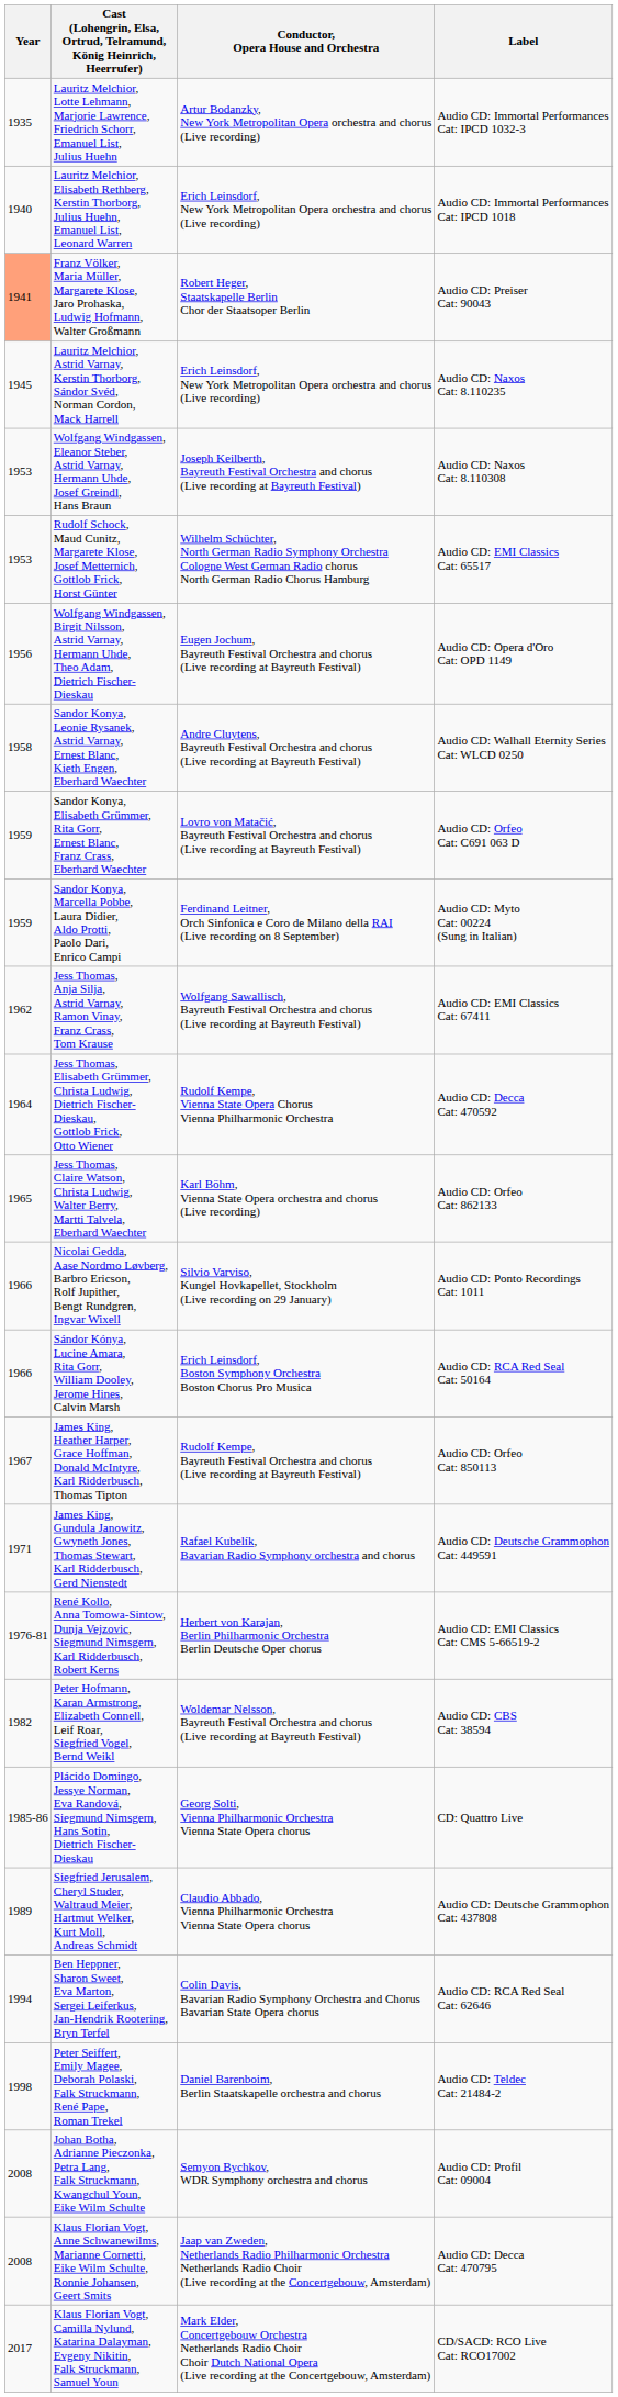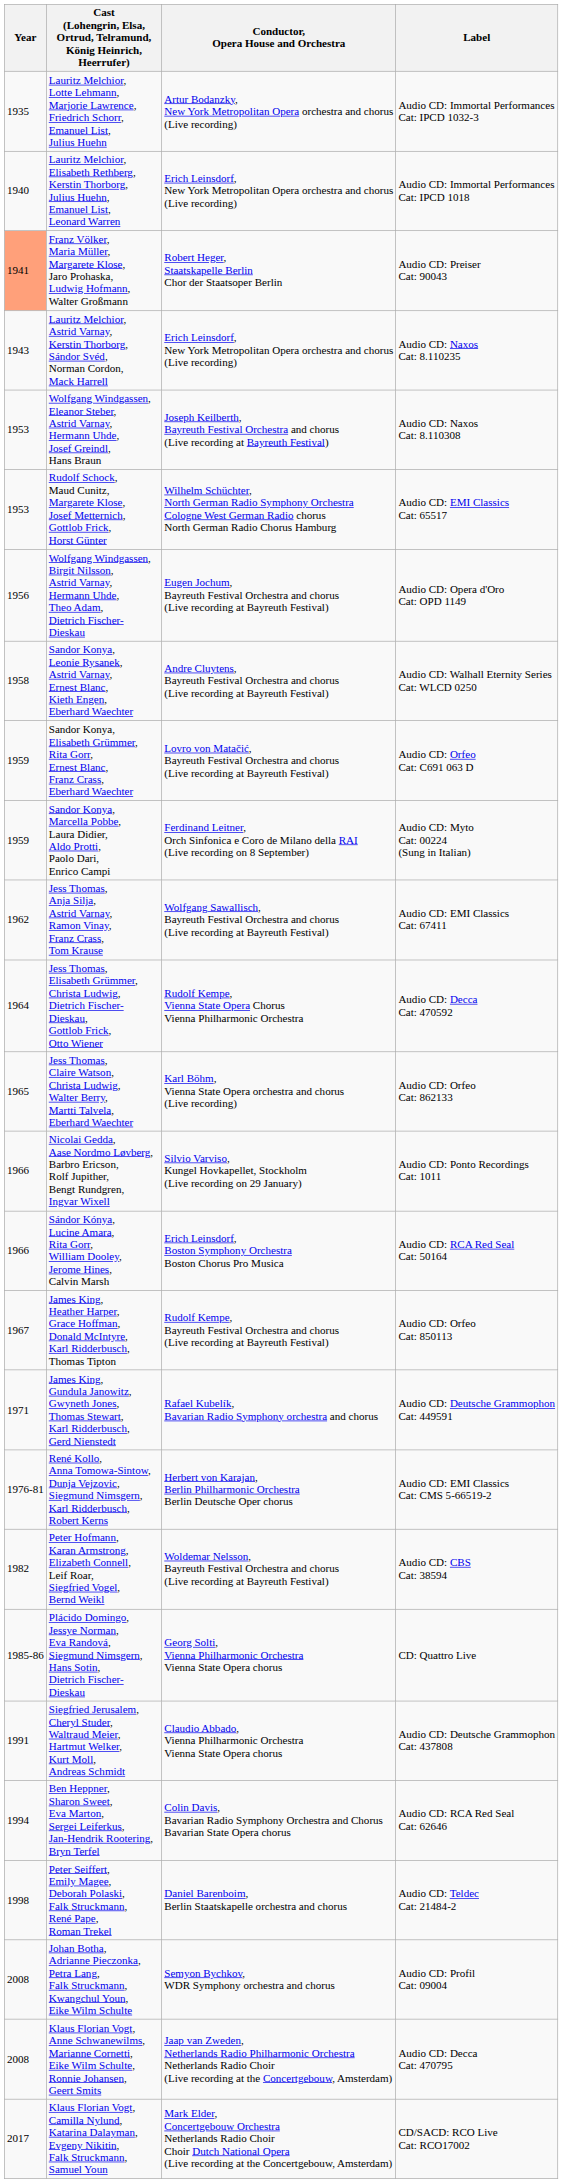row 5 | Year: 1945 -> 1943
row 22 | Year: 1989 -> 1991
